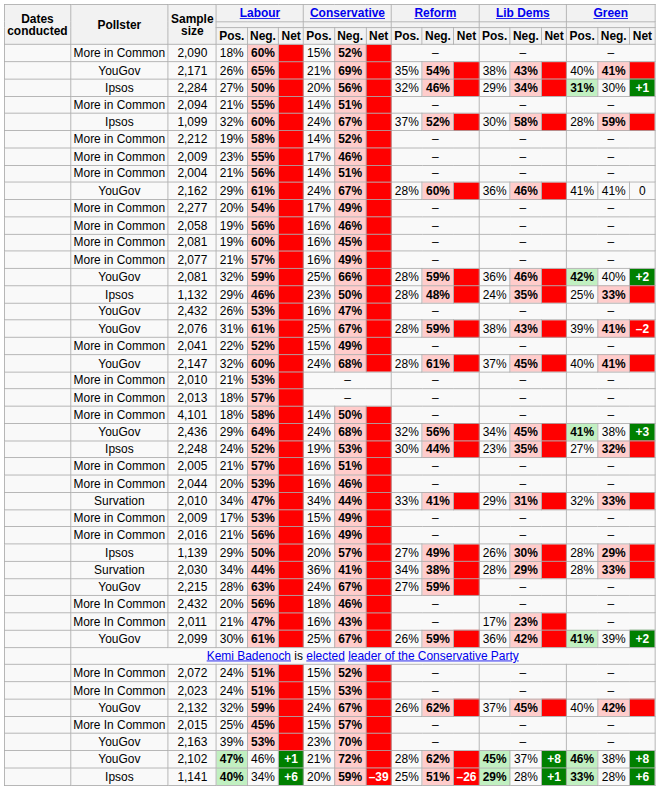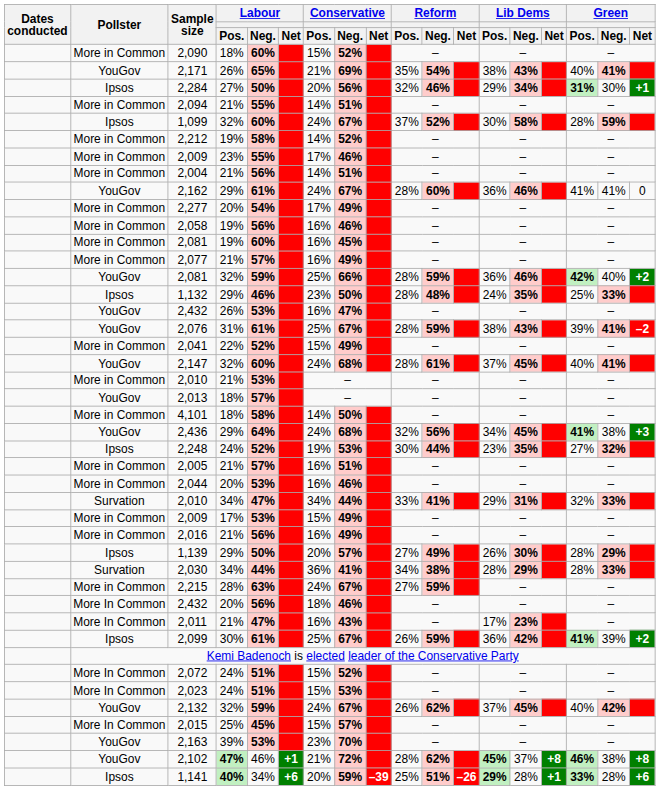2,013 | Pollster: More in Common -> YouGov
2,215 | Pollster: YouGov -> More in Common
2,099 | Pollster: YouGov -> Ipsos
